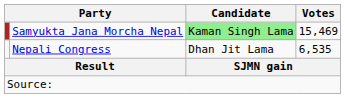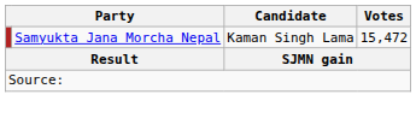Samyukta Jana Morcha Nepal | Candidate: lightgreen background -> no background
Samyukta Jana Morcha Nepal | Votes: 15,469 -> 15,472
- row: Nepali Congress | Dhan Jit Lama | 6,535
